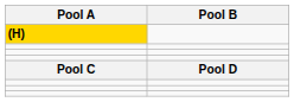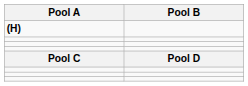row 2 | Pool A: gold background -> no background
